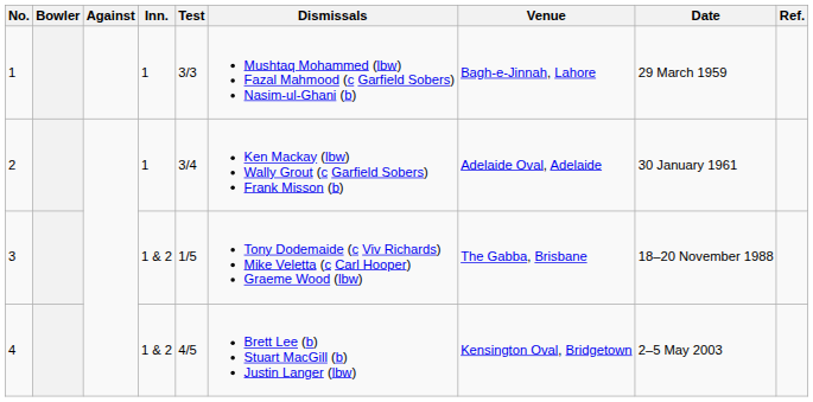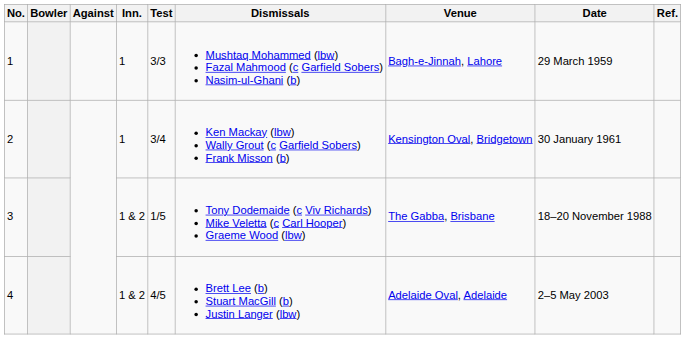2 | Venue: Adelaide Oval, Adelaide -> Kensington Oval, Bridgetown
4 | Venue: Kensington Oval, Bridgetown -> Adelaide Oval, Adelaide
